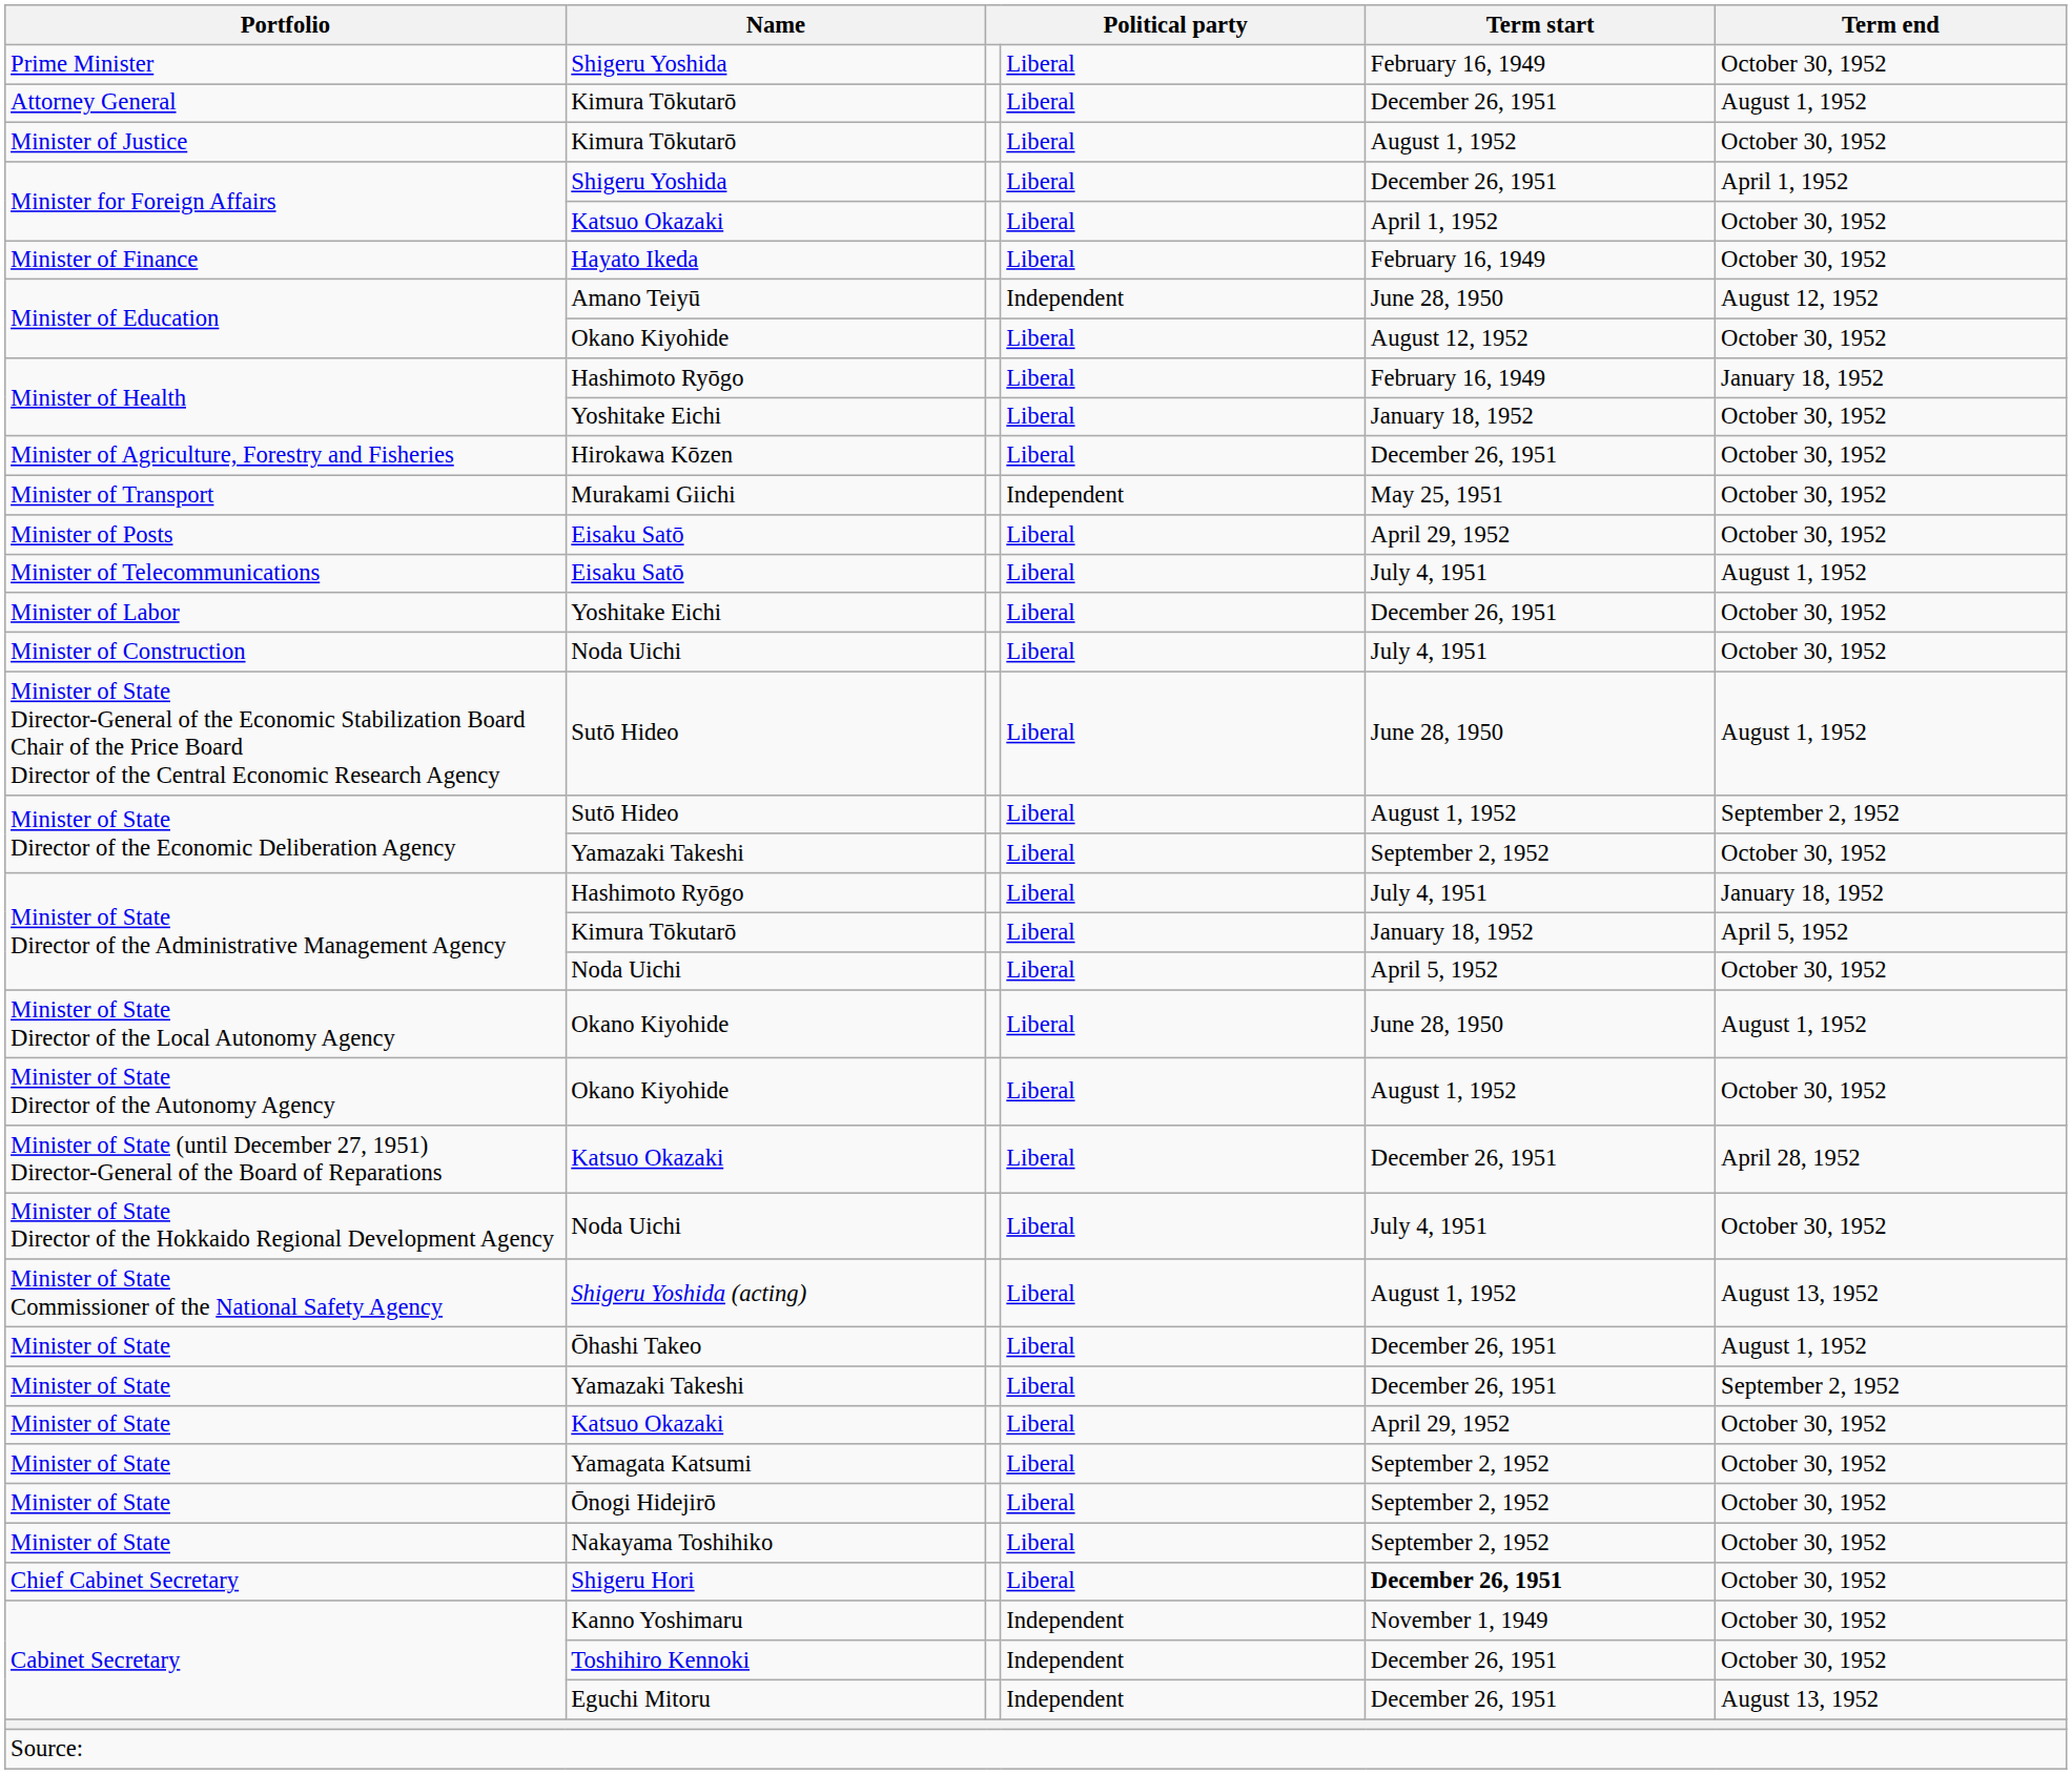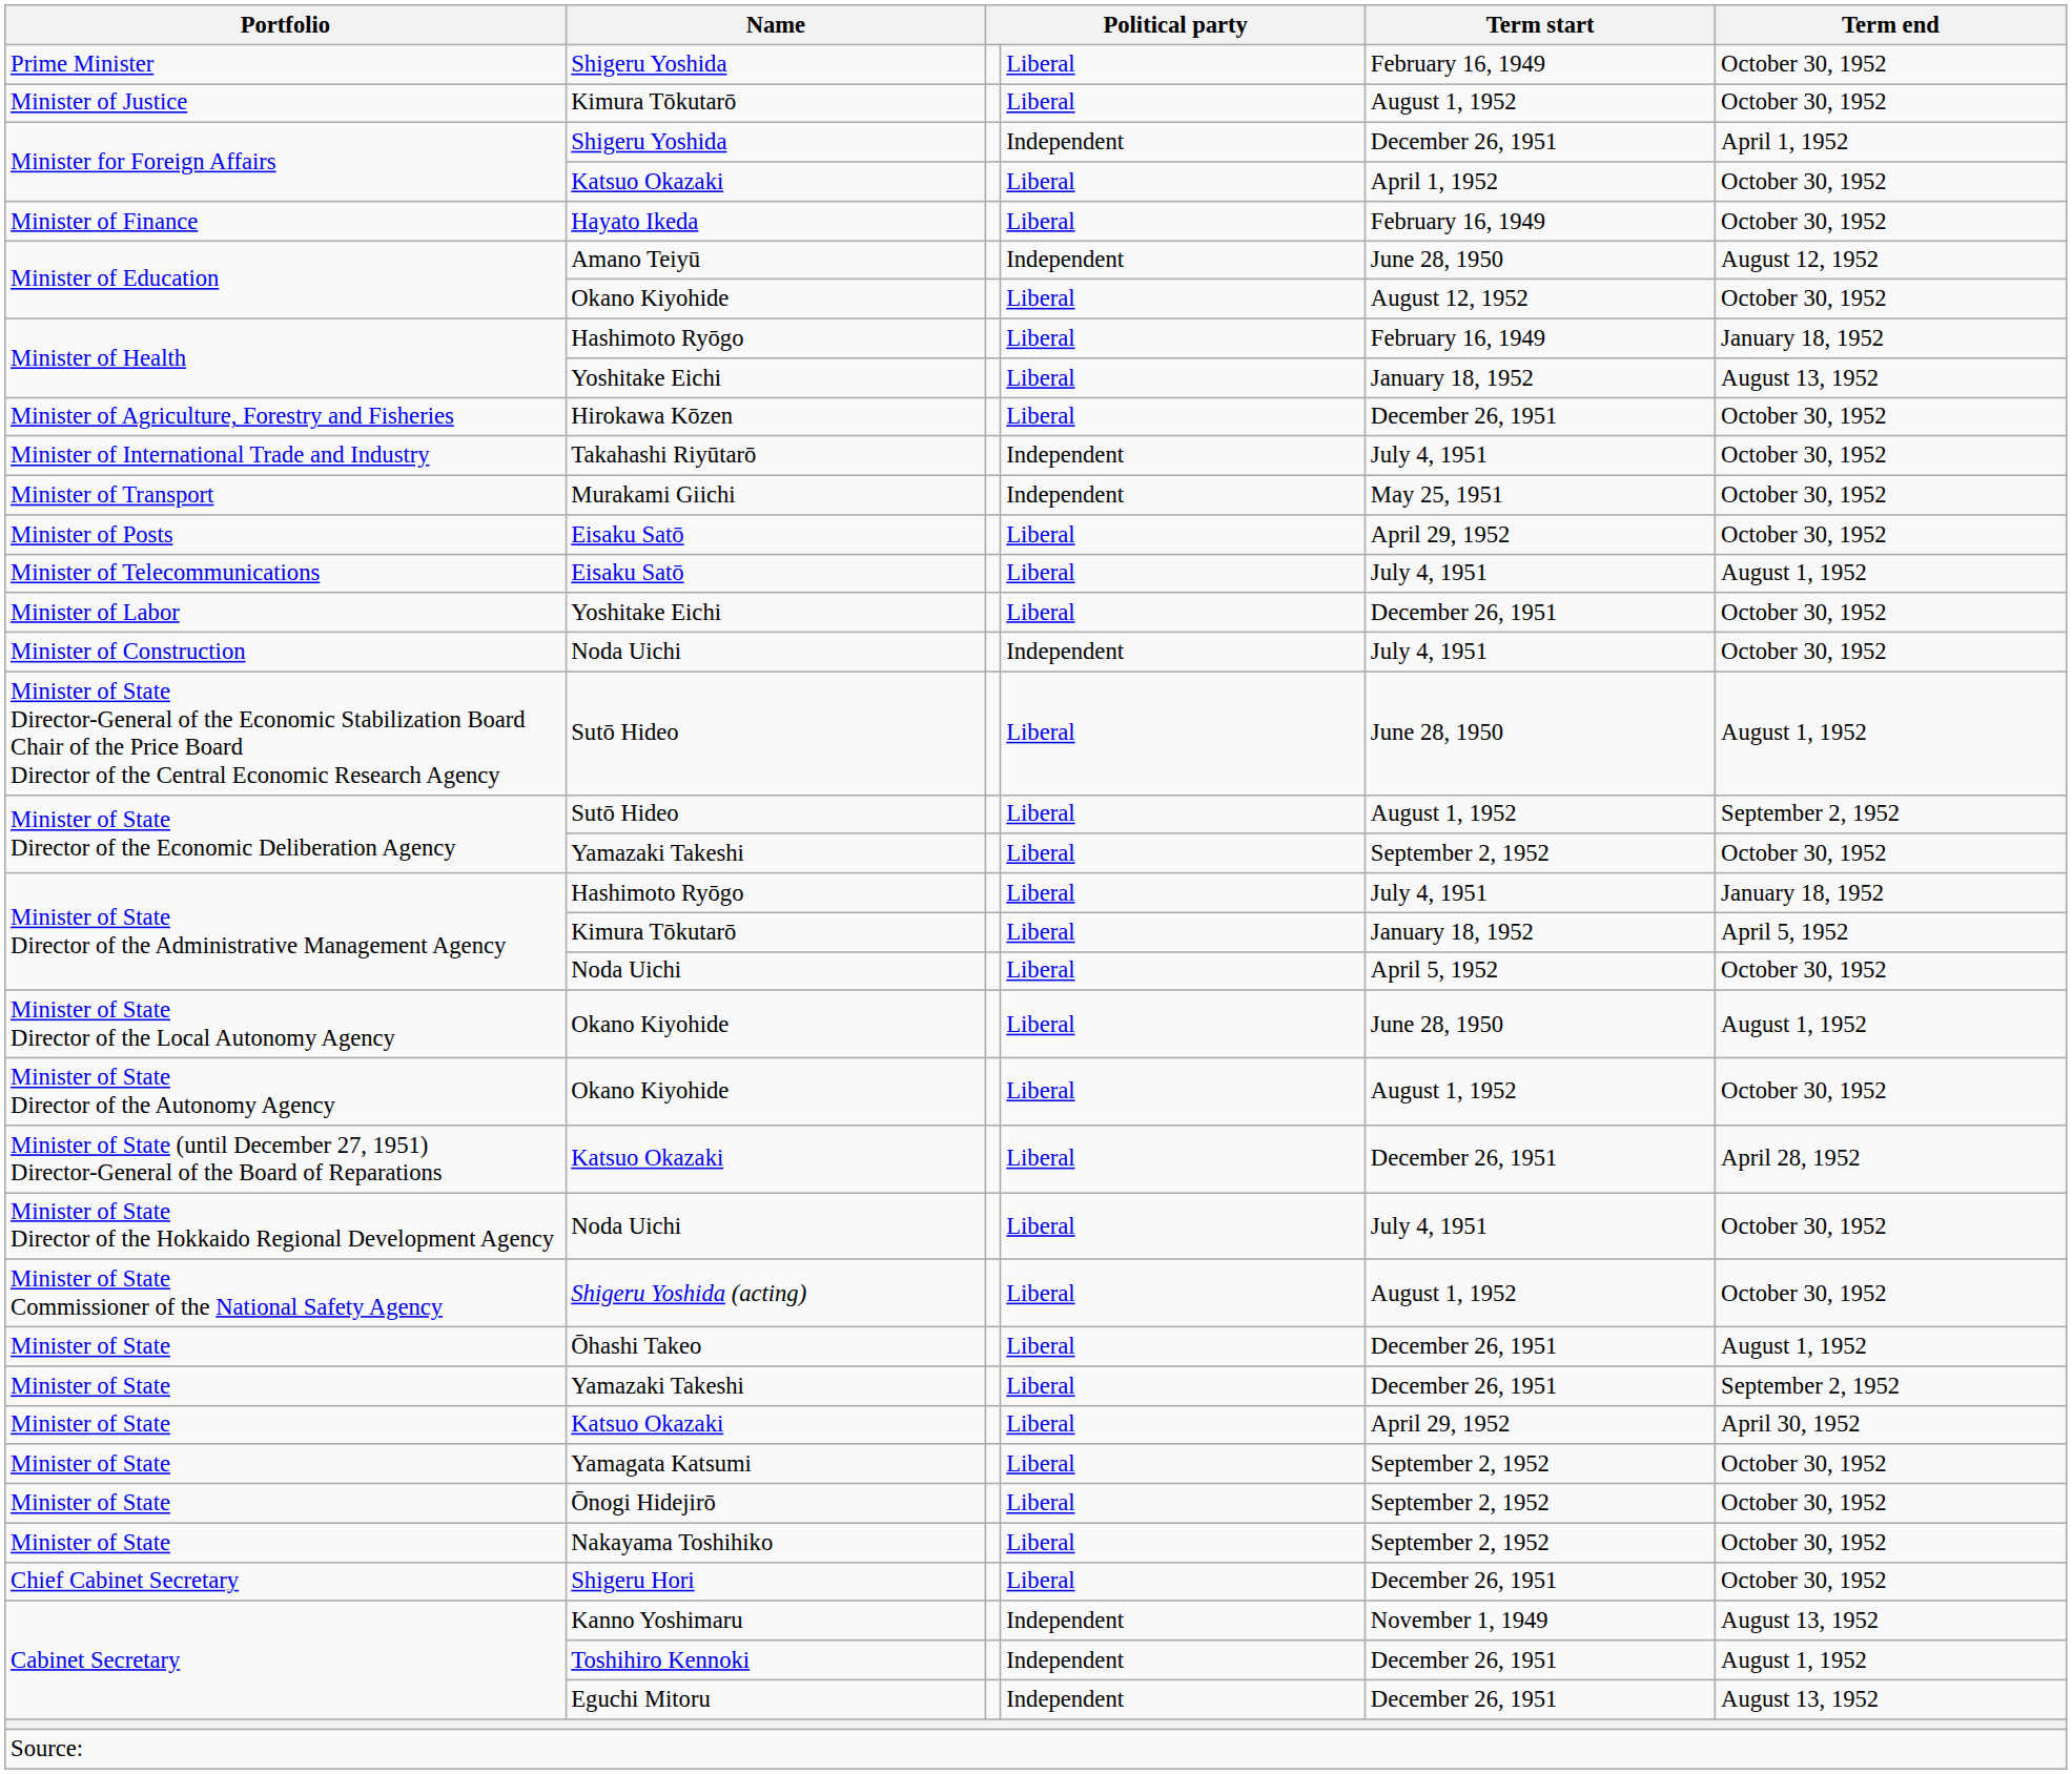- row: Attorney General | Kimura Tōkutarō | Liberal | December 26, 1951 | August 1, 1952
Minister for Foreign Affairs / Shigeru Yoshida | column 4: Liberal -> Independent
Minister of Health / Yoshitake Eichi | Term end: October 30, 1952 -> August 13, 1952
+ row: Minister of International Trade and Industry | Takahashi Riyūtarō | Independent | July 4, 1951 | October 30, 1952
Minister of Construction | column 4: Liberal -> Independent
Minister of State Commissioner of the National Safety Agency | Term end: August 13, 1952 -> October 30, 1952
Minister of State / Katsuo Okazaki | Term end: October 30, 1952 -> April 30, 1952
Chief Cabinet Secretary | Term start: bold -> normal
Cabinet Secretary / Kanno Yoshimaru | Term end: October 30, 1952 -> August 13, 1952
Cabinet Secretary / Toshihiro Kennoki | Term end: October 30, 1952 -> August 1, 1952
